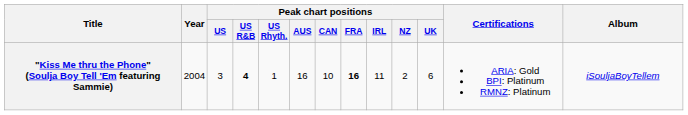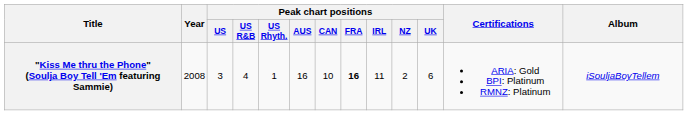row 3 | Year: 2004 -> 2008
row 3 | Peak chart positions / US R&B: bold -> normal
